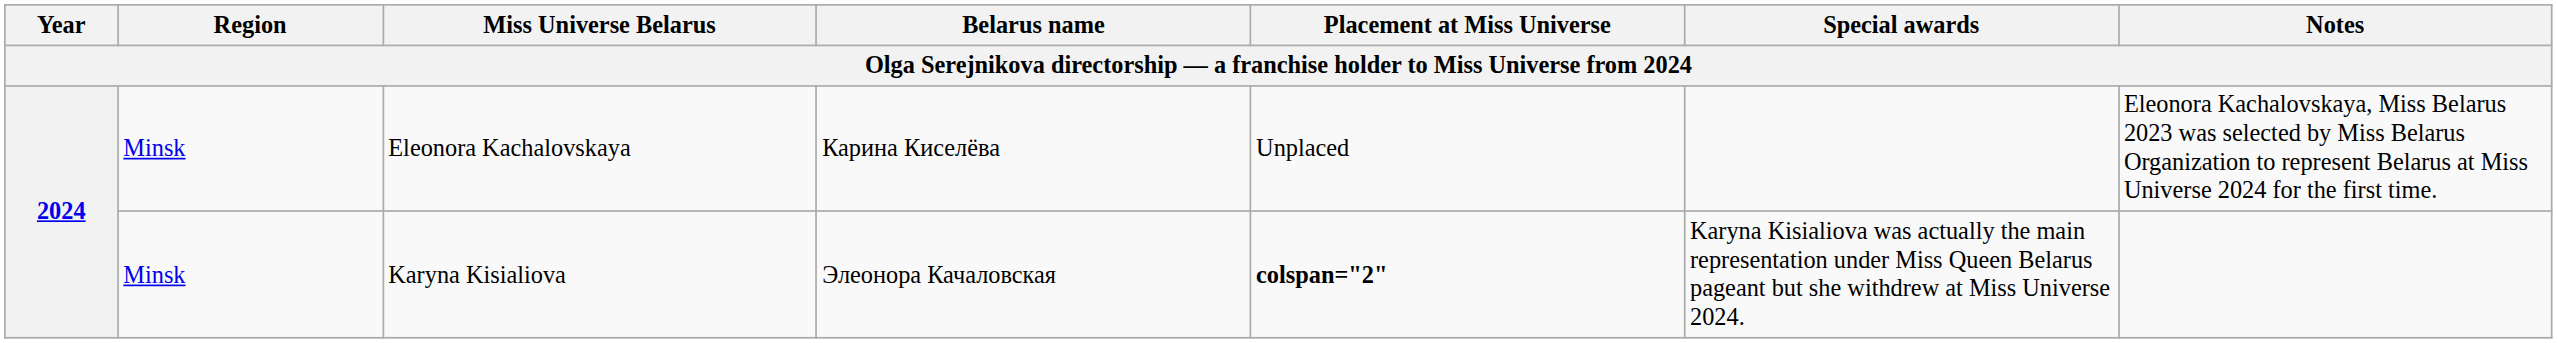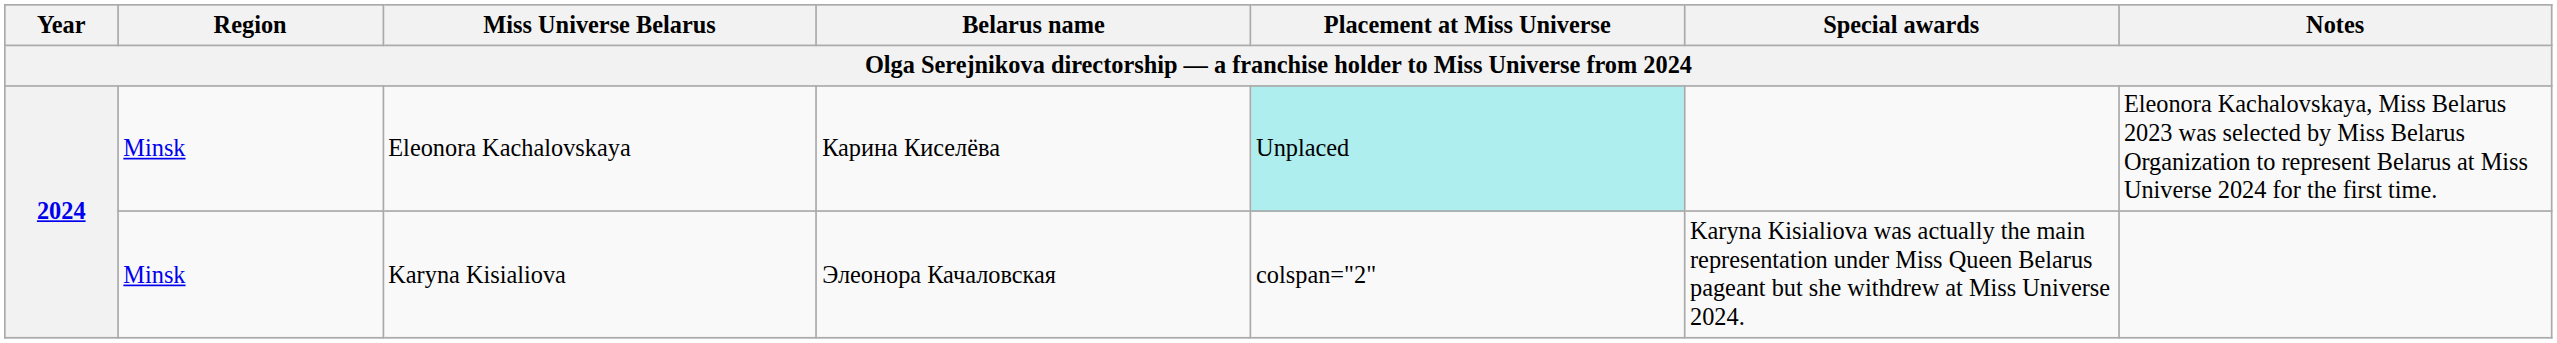Eleonora Kachalovskaya | Placement at Miss Universe: no background -> paleturquoise background
Karyna Kisialiova | Placement at Miss Universe: bold -> normal
